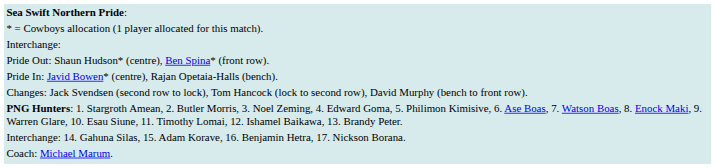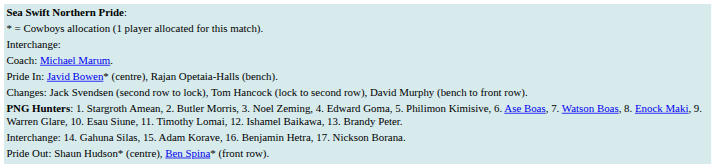row 4 | column 1: Pride Out: Shaun Hudson* (centre), Ben Spina* (front row). -> Coach: Michael Marum.
row 9 | column 1: Coach: Michael Marum. -> Pride Out: Shaun Hudson* (centre), Ben Spina* (front row).
